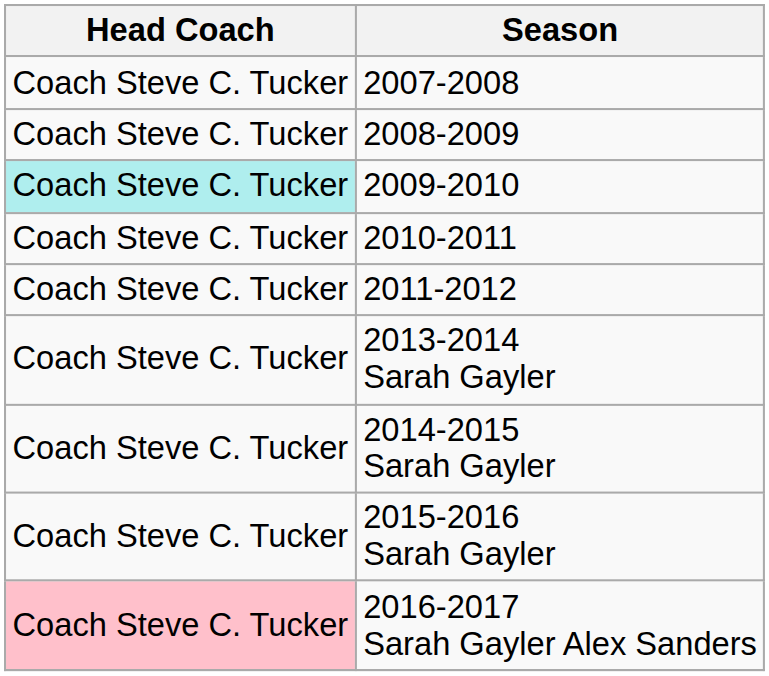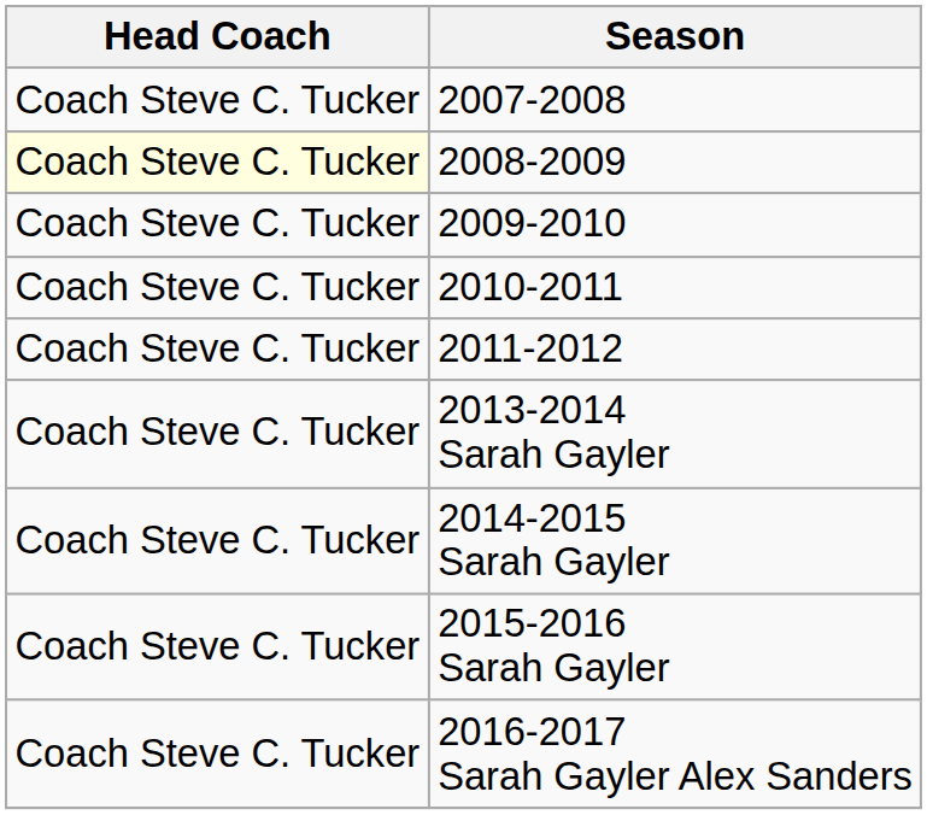2008-2009 | Head Coach: no background -> lightyellow background
2009-2010 | Head Coach: paleturquoise background -> no background
2016-2017 Sarah Gayler Alex Sanders | Head Coach: pink background -> no background
